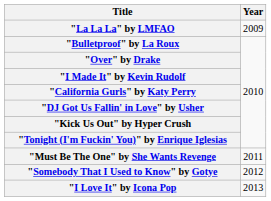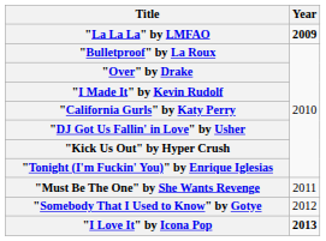"La La La" by LMFAO | Year: normal -> bold
"I Love It" by Icona Pop | Year: normal -> bold
